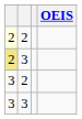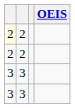row 3 | column 1: khaki background -> no background
row 3 | column 2: 3 -> 2
row 4 | column 2: 2 -> 3
